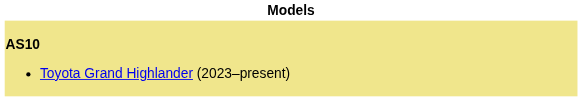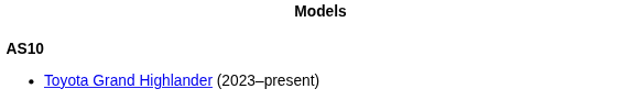row 2 | column 1: khaki background -> no background
